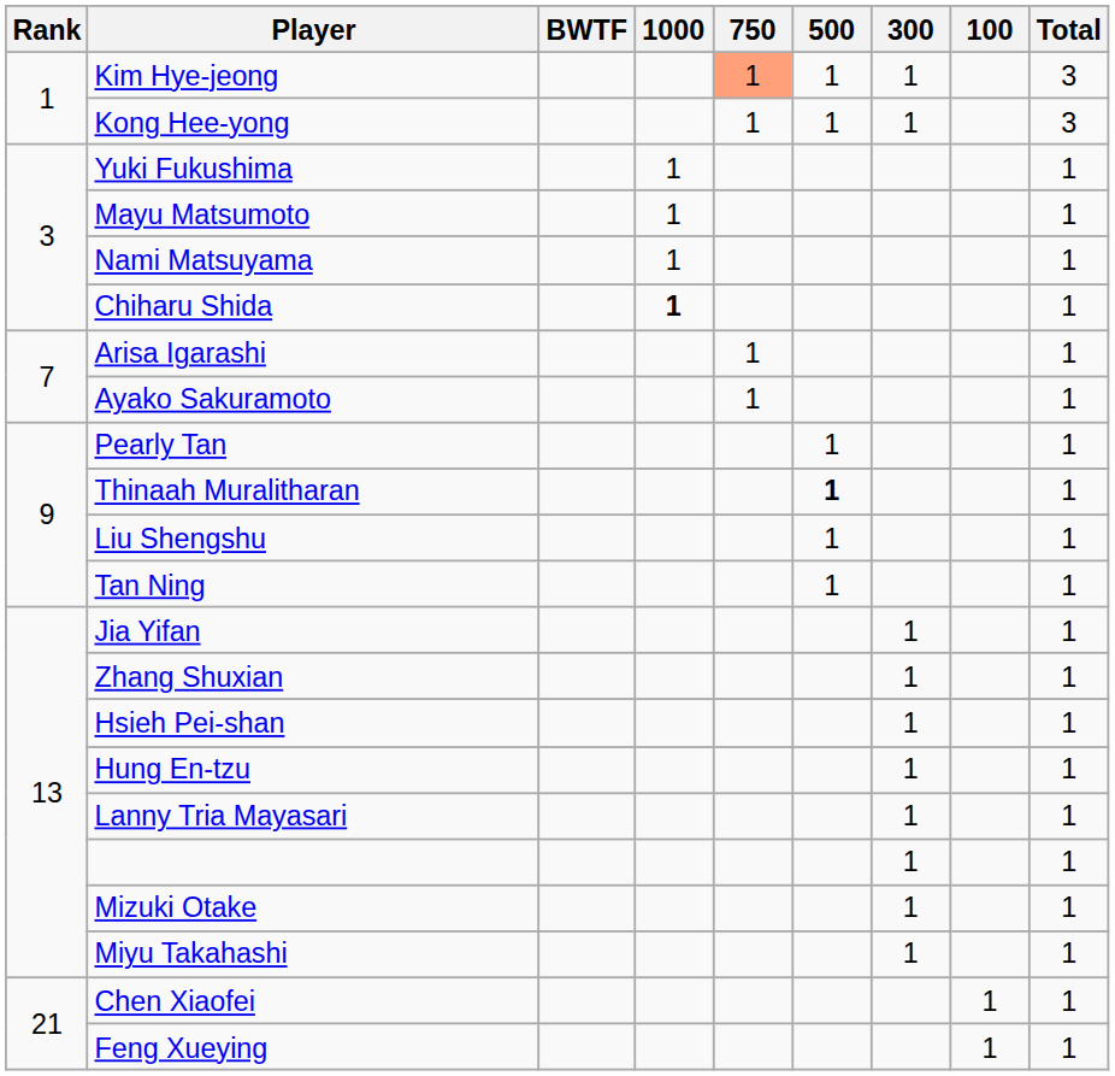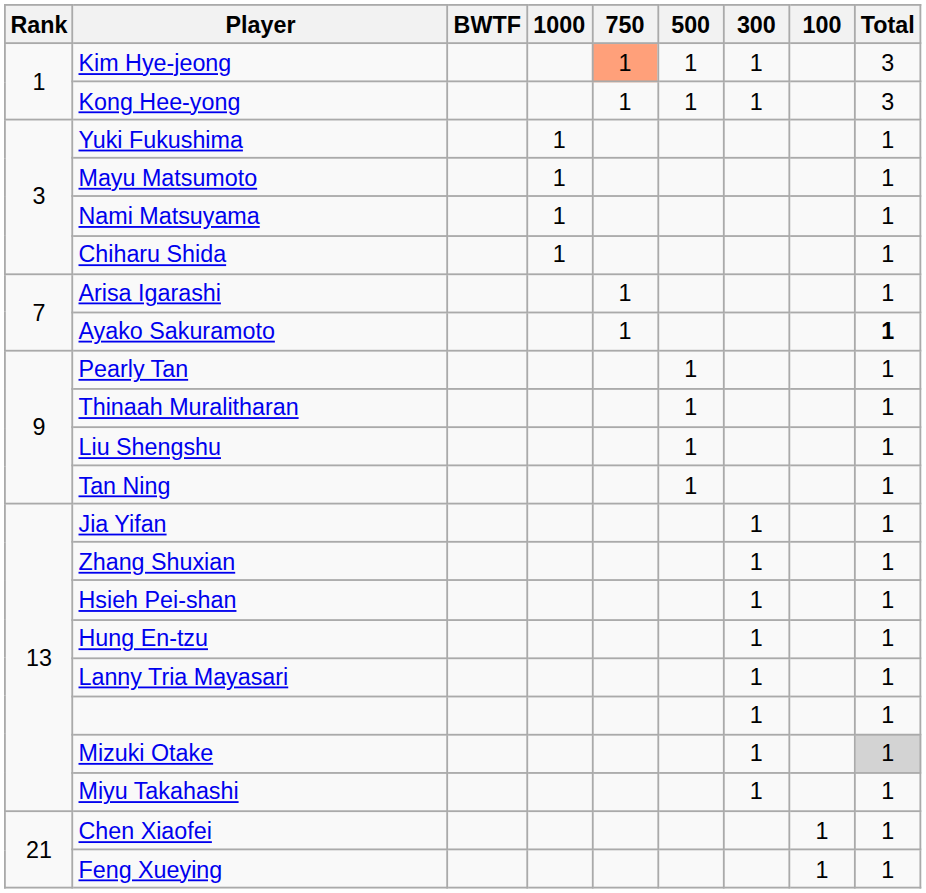Chiharu Shida | 1000: bold -> normal
Ayako Sakuramoto | Total: normal -> bold
Thinaah Muralitharan | 500: bold -> normal
Mizuki Otake | Total: no background -> lightgrey background
